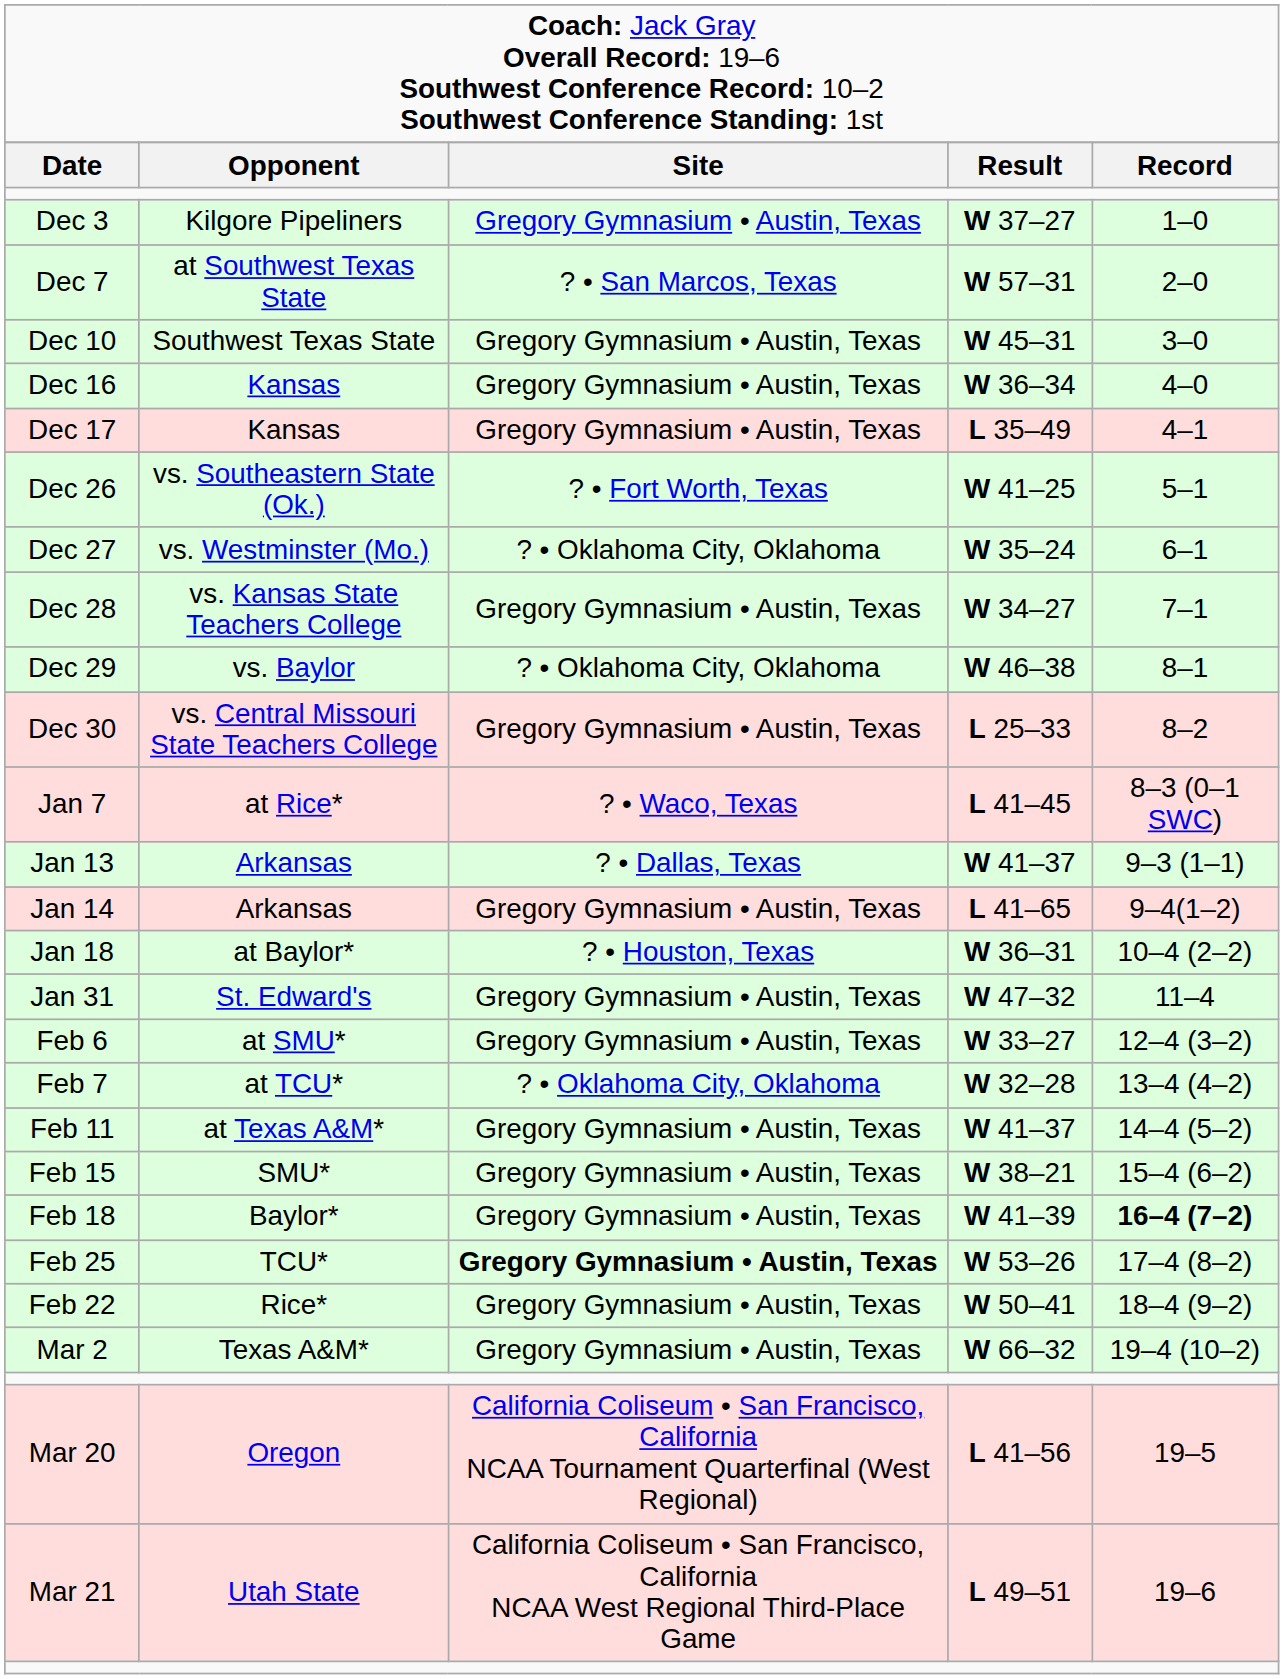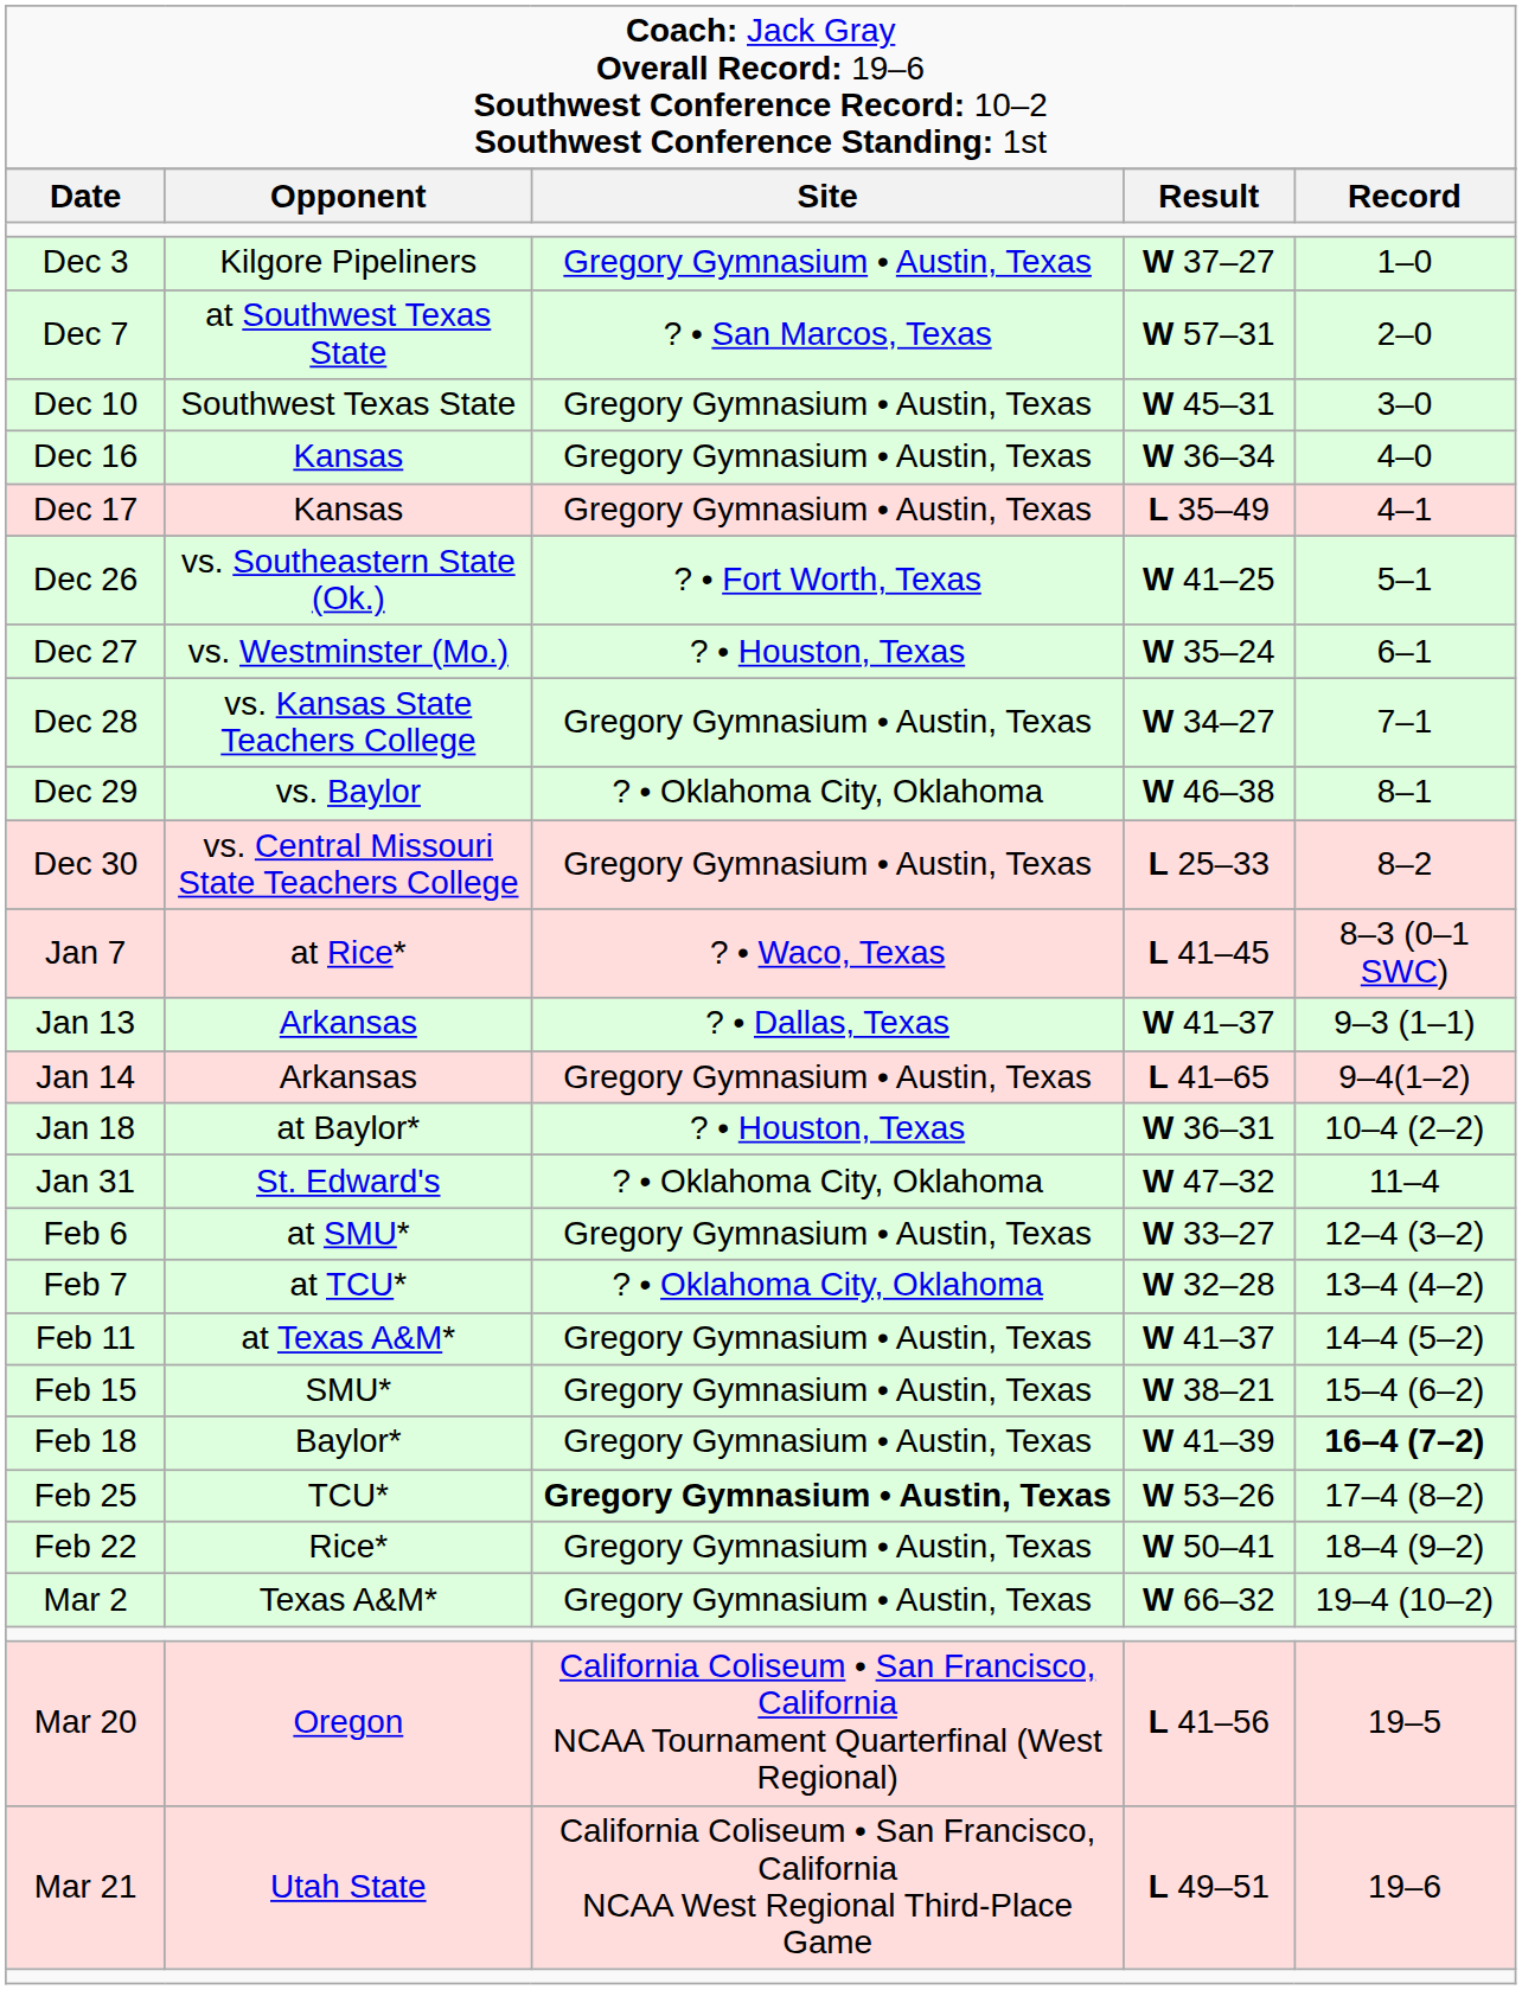Dec 27 | column 3: ? • Oklahoma City, Oklahoma -> ? • Houston, Texas
Jan 31 | column 3: Gregory Gymnasium • Austin, Texas -> ? • Oklahoma City, Oklahoma
